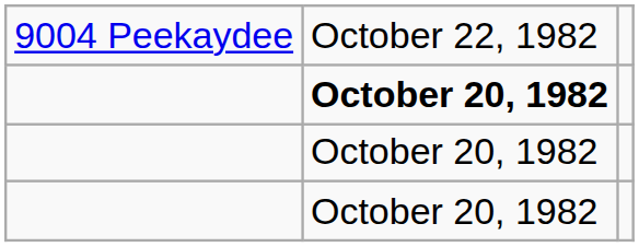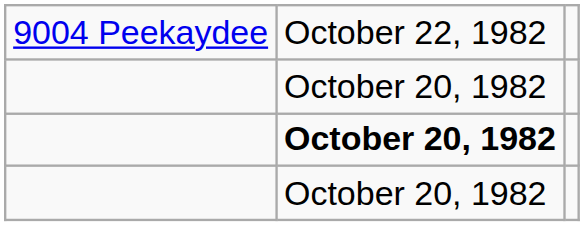row 2 | column 2: bold -> normal
row 3 | column 2: normal -> bold
